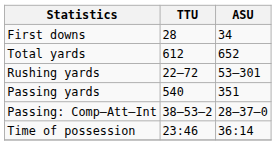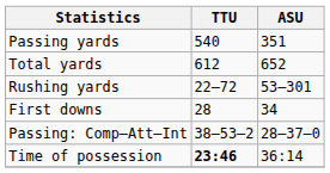rows swapped: First downs <-> Passing yards
Time of possession | TTU: normal -> bold
